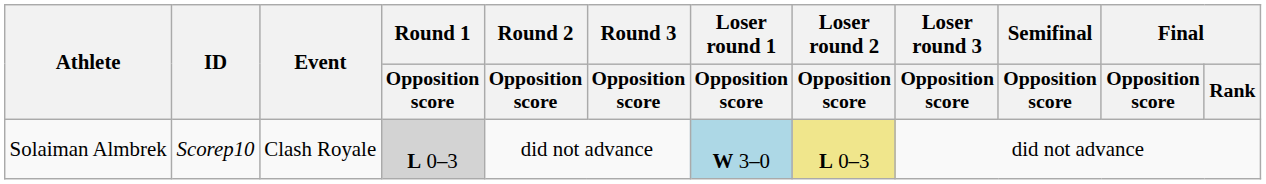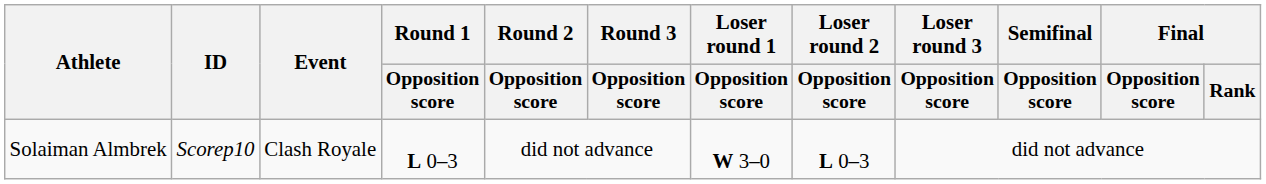Solaiman Almbrek | Round 1 / Opposition score: lightgrey background -> no background
Solaiman Almbrek | Loser round 1 / Opposition score: lightblue background -> no background
Solaiman Almbrek | Loser round 2 / Opposition score: khaki background -> no background
